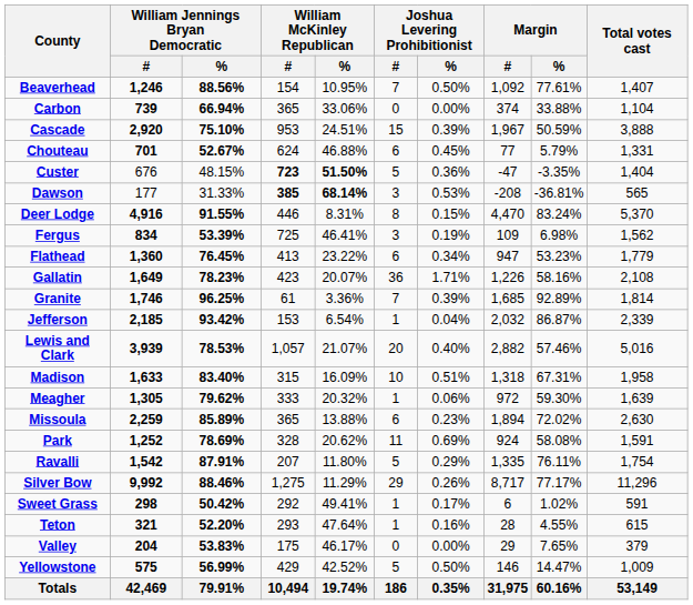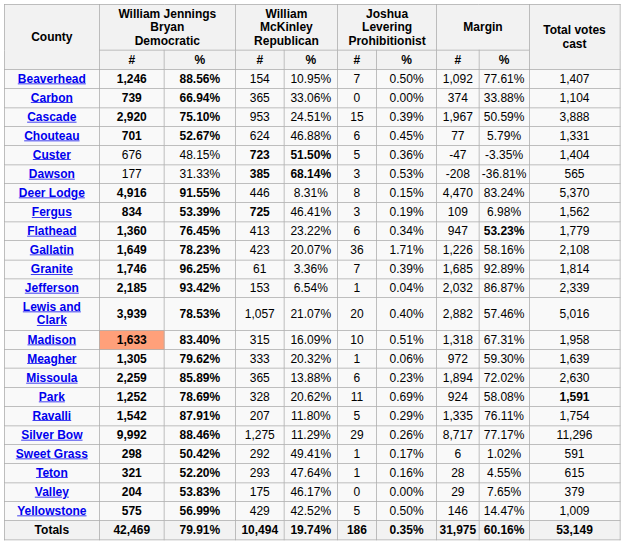Fergus | William McKinley Republican / #: normal -> bold
Flathead | Margin / %: normal -> bold
Madison | William Jennings Bryan Democratic / #: no background -> lightsalmon background
Park | Total votes cast: normal -> bold
